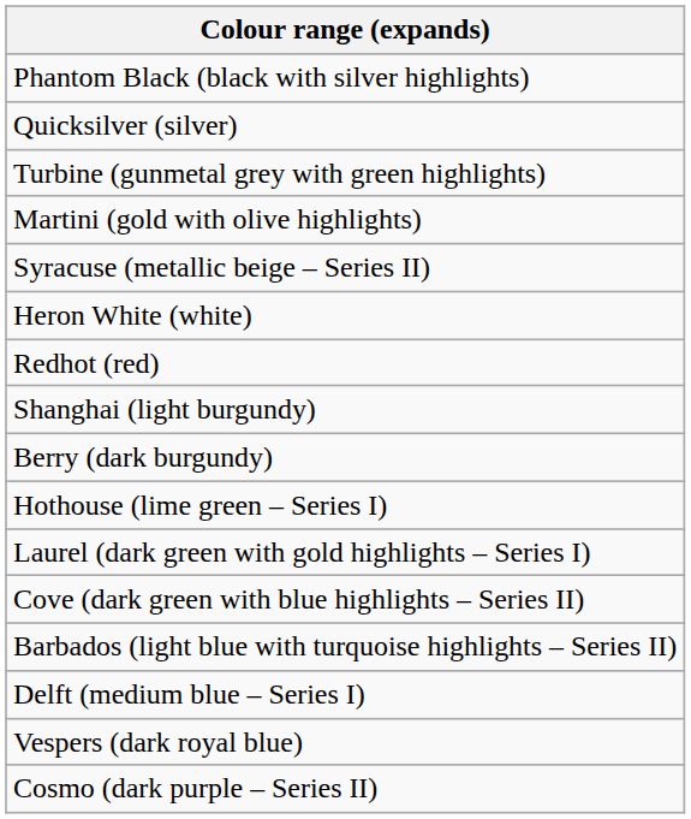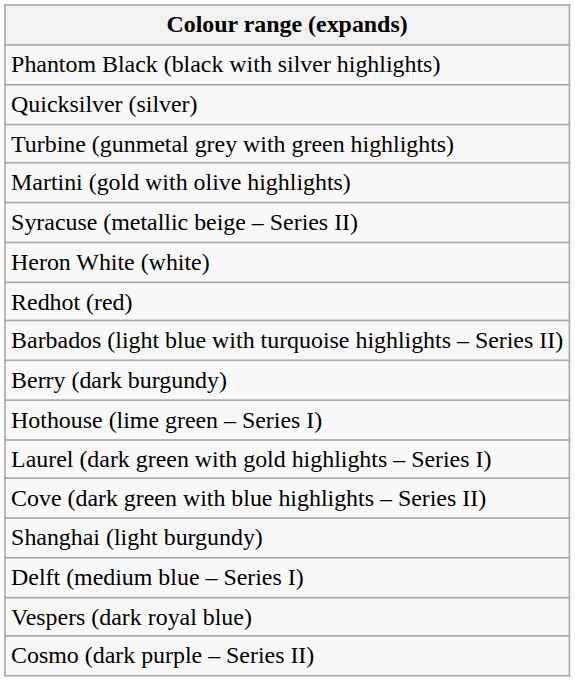row 9 | column 1: Shanghai (light burgundy) -> Barbados (light blue with turquoise highlights – Series II)
row 14 | column 1: Barbados (light blue with turquoise highlights – Series II) -> Shanghai (light burgundy)
